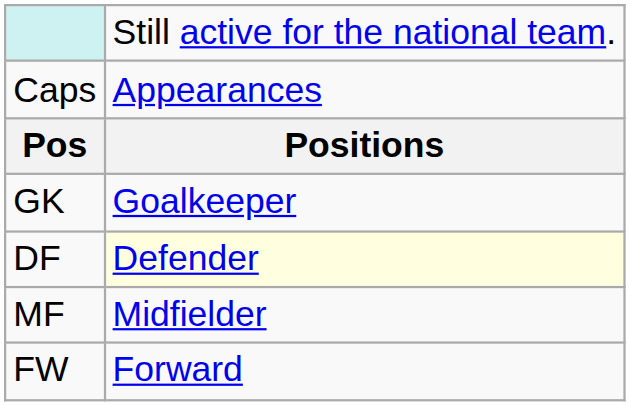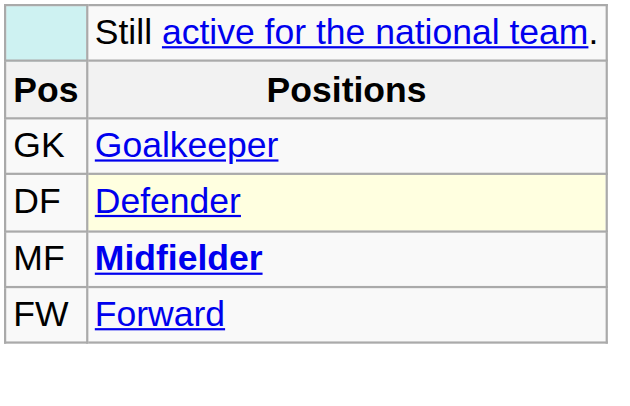- row: Caps | Appearances
MF | column 2: normal -> bold
